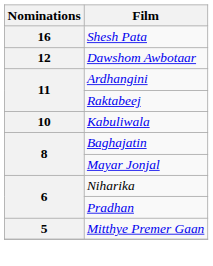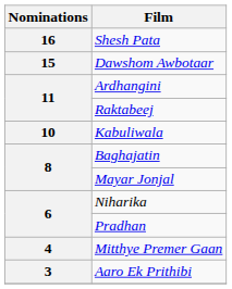Dawshom Awbotaar | Nominations: 12 -> 15
Mitthye Premer Gaan | Nominations: 5 -> 4
+ row: 3 | Aaro Ek Prithibi
